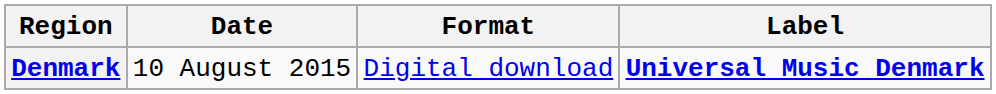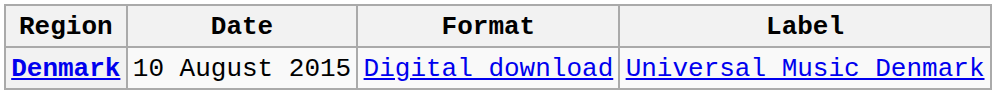Denmark | Label: bold -> normal
